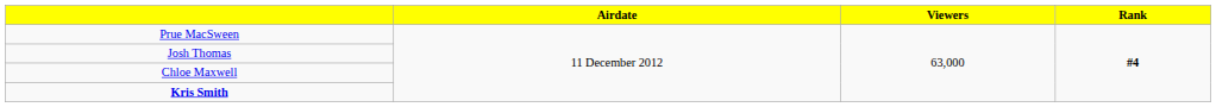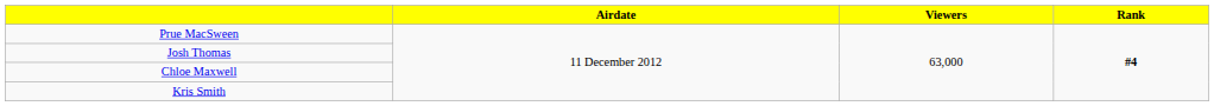Kris Smith | column 1: bold -> normal
